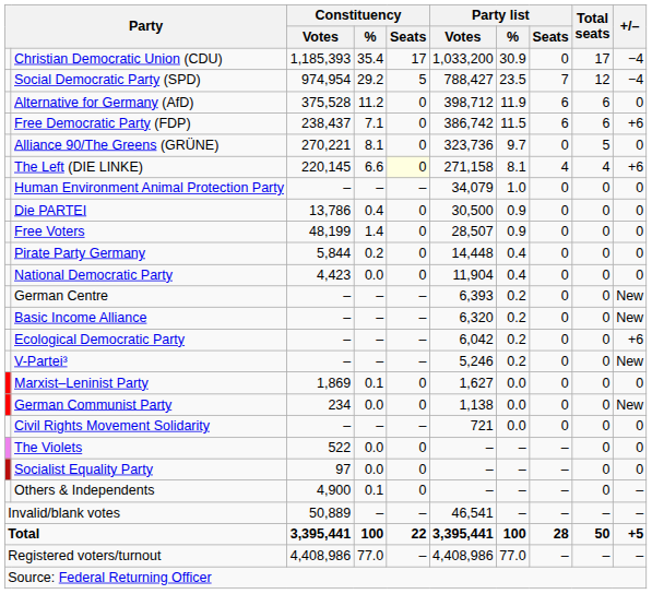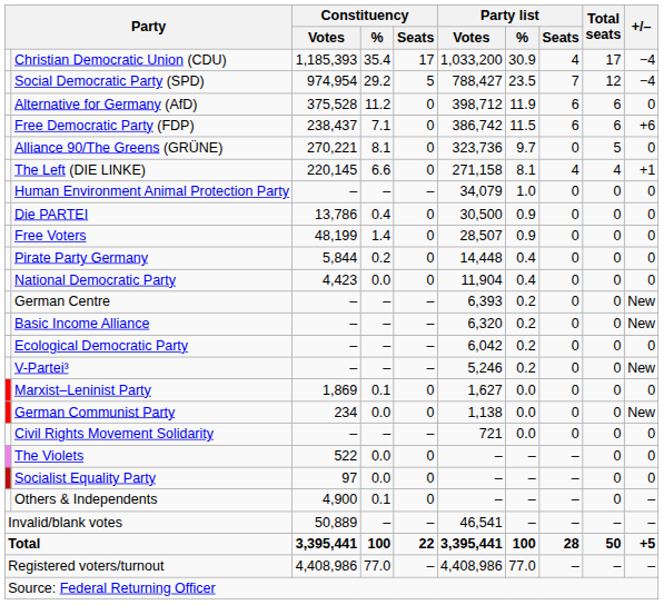Christian Democratic Union (CDU) | Party list / Seats: 0 -> 4
The Left (DIE LINKE) | Constituency / Seats: lightyellow background -> no background
The Left (DIE LINKE) | +/–: +6 -> +1
Ecological Democratic Party | +/–: +6 -> 0
